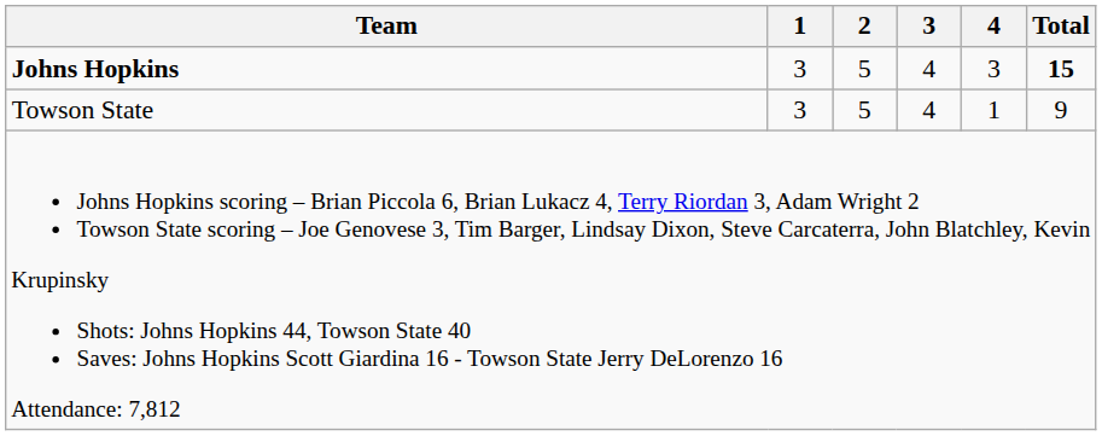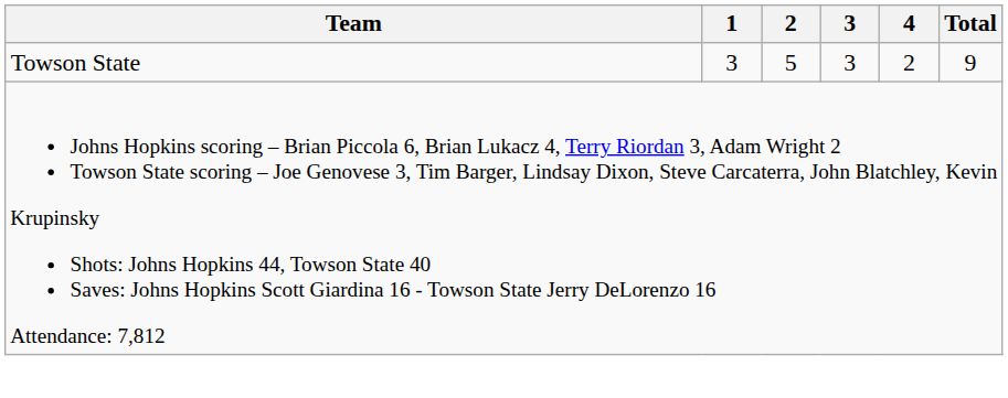- row: Johns Hopkins | 3 | 5 | 4 | 3 | 15
Towson State | 3: 4 -> 3
Towson State | 4: 1 -> 2
